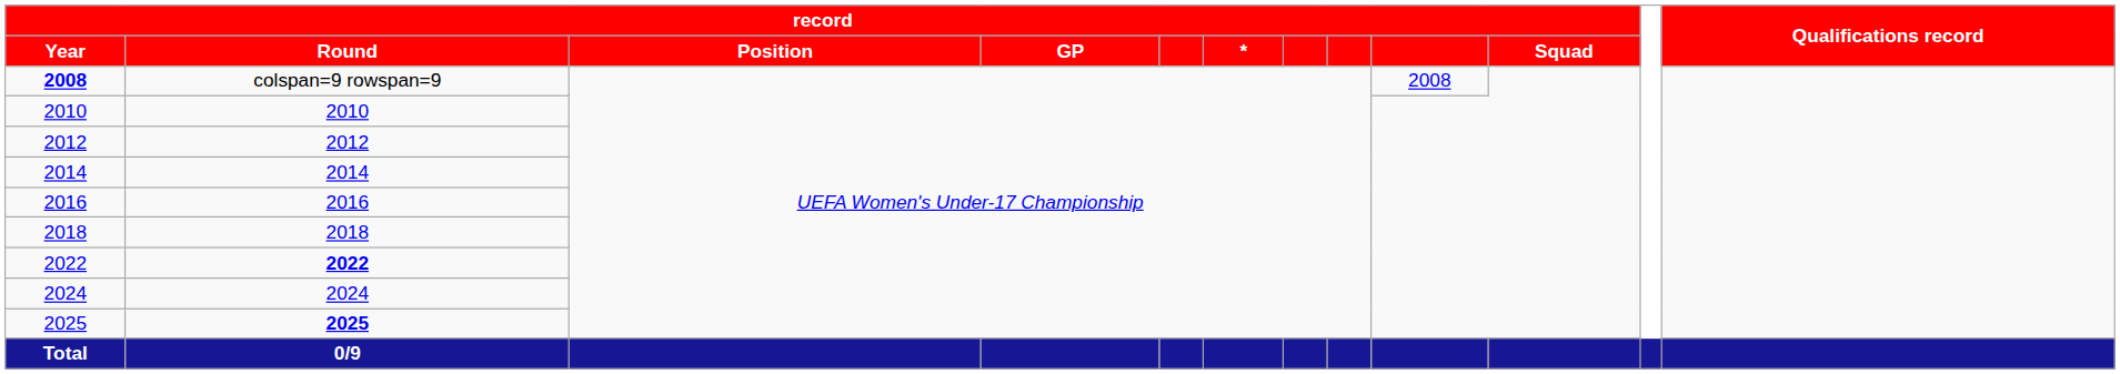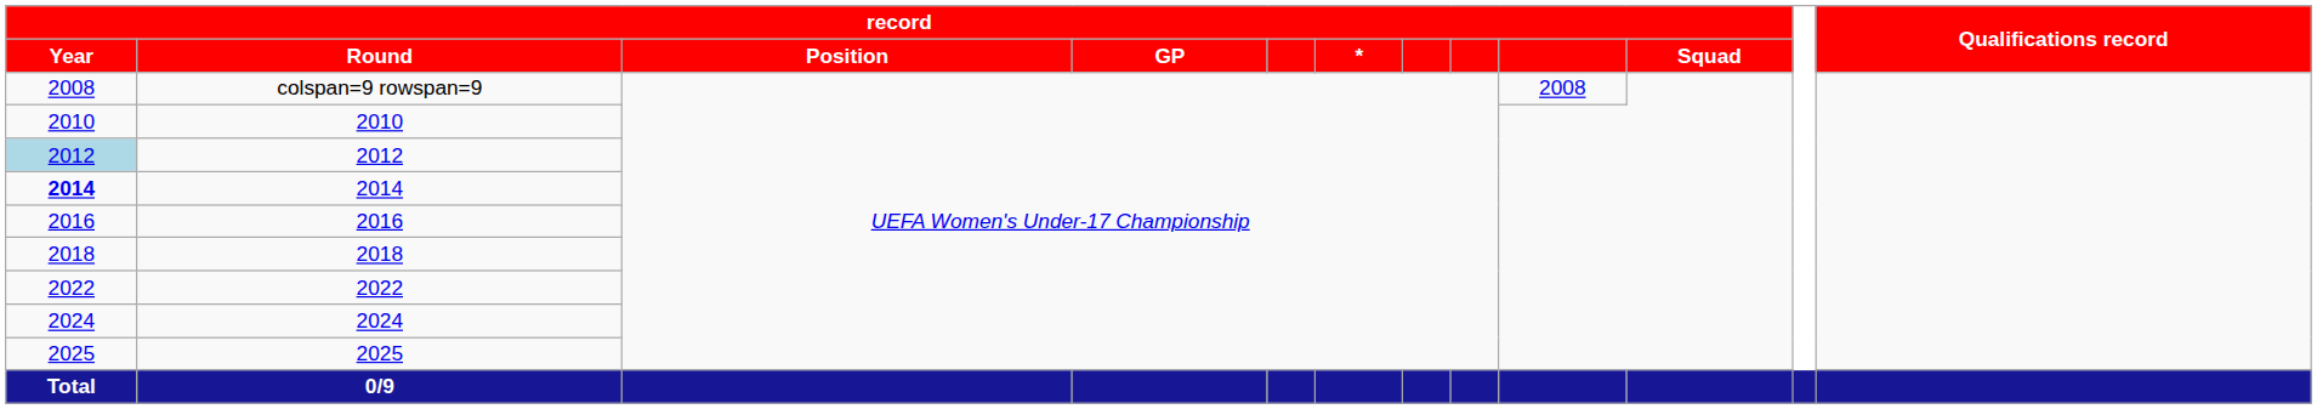row 3 | record / Year: bold -> normal
row 5 | record / Year: no background -> lightblue background
row 6 | record / Year: normal -> bold
row 9 | record / Round: bold -> normal
row 11 | record / Round: bold -> normal
